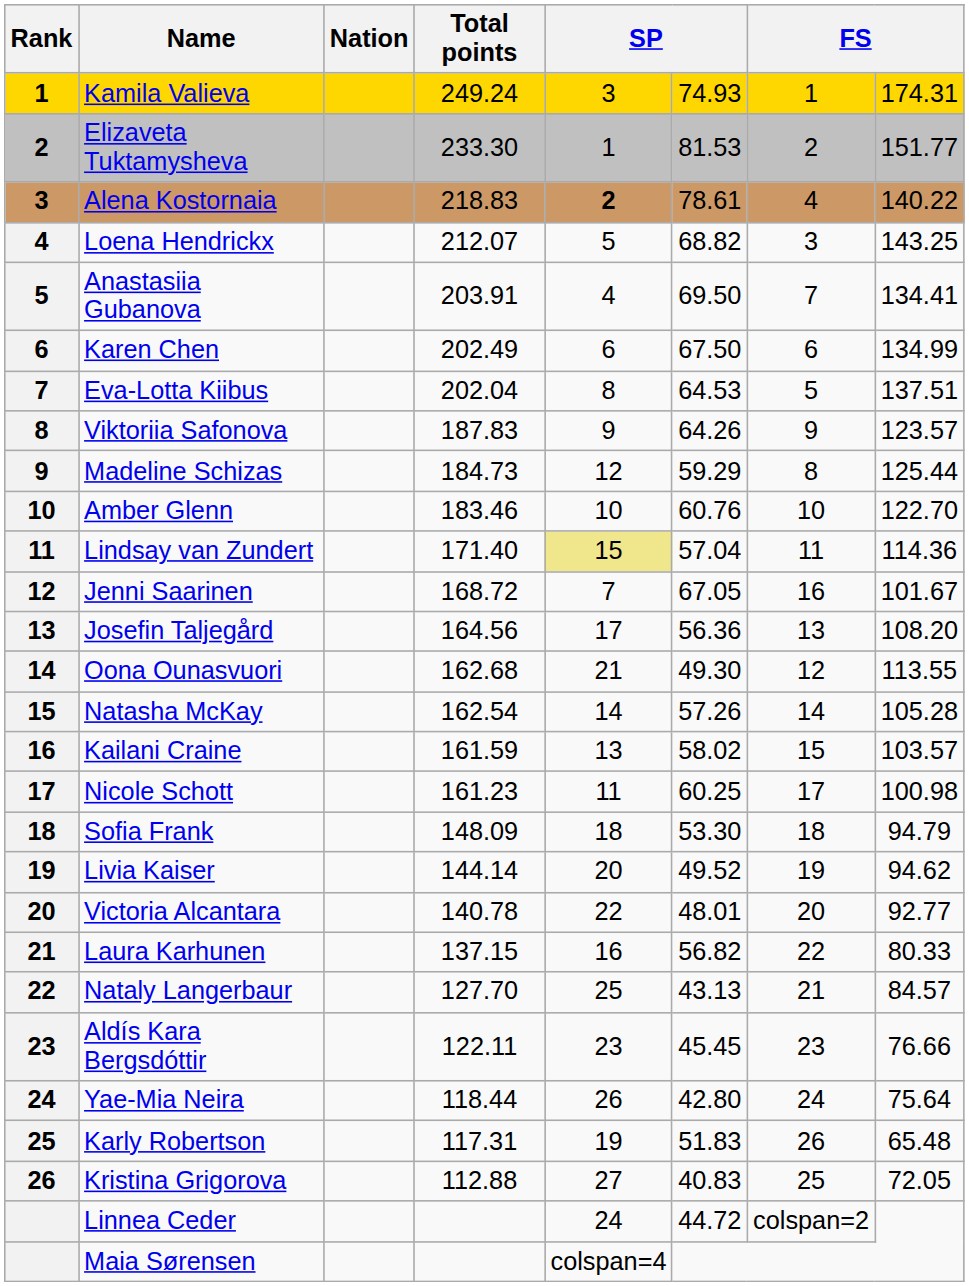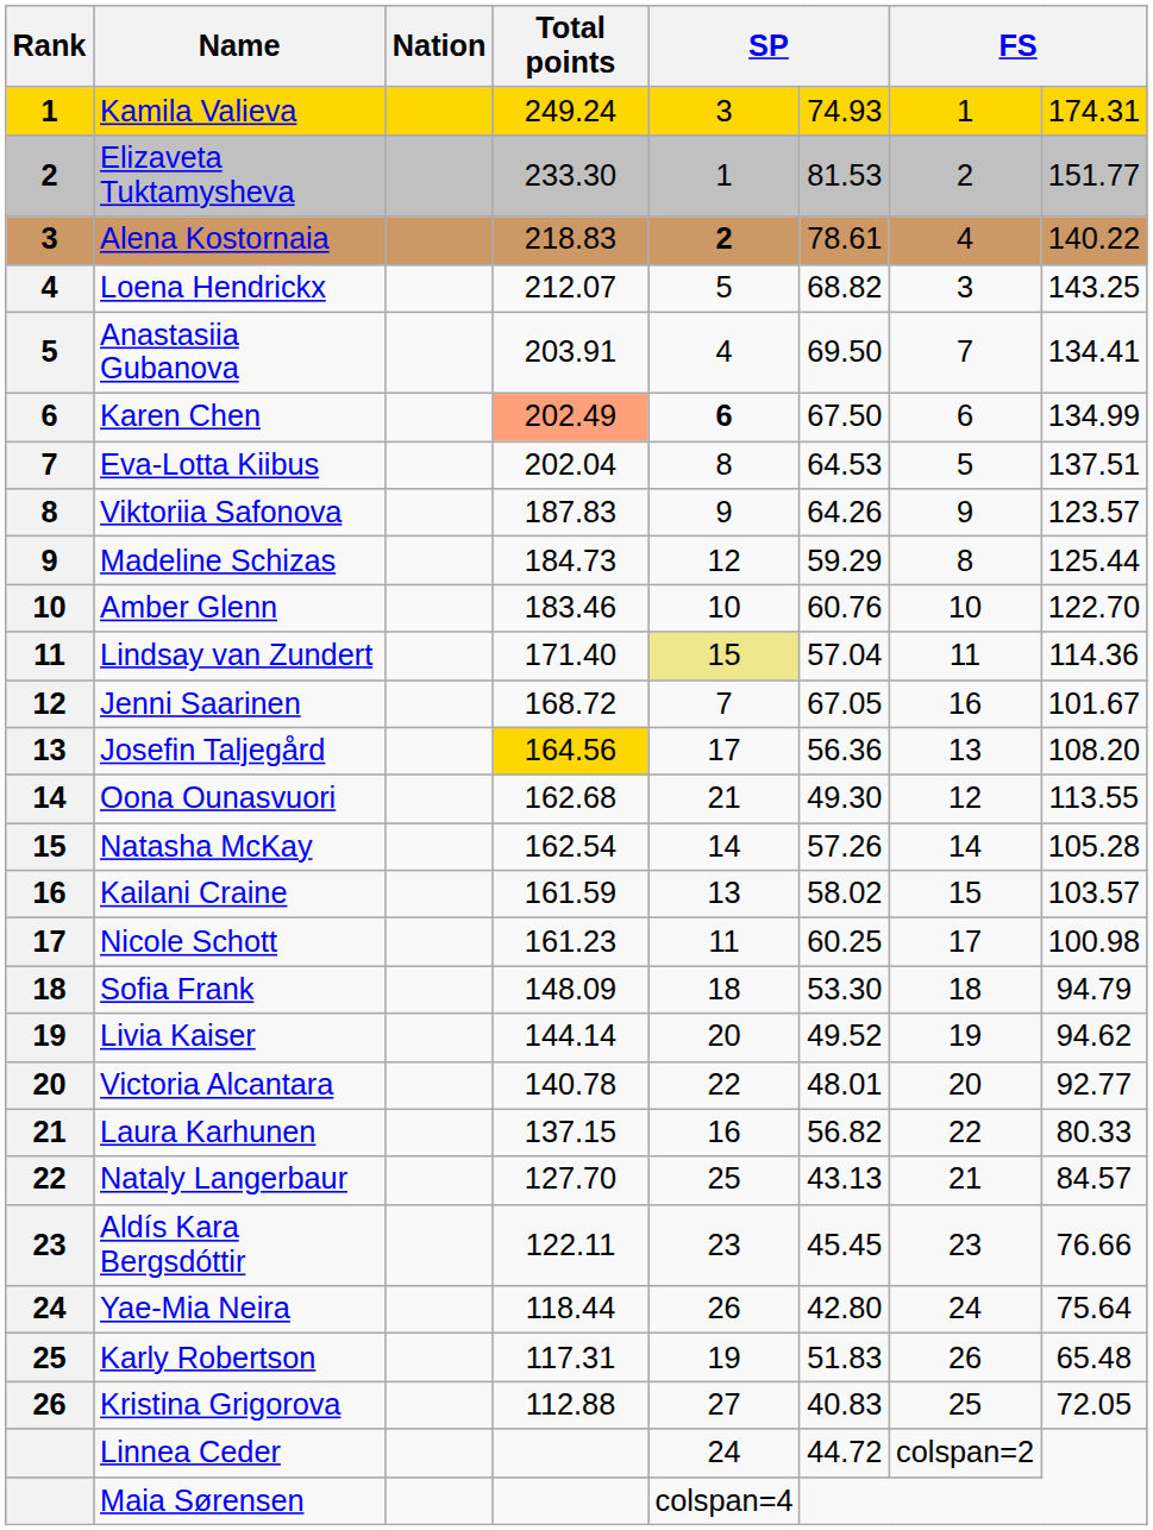Karen Chen | Total points: no background -> lightsalmon background
Karen Chen | column 5: normal -> bold
Josefin Taljegård | Total points: no background -> gold background
